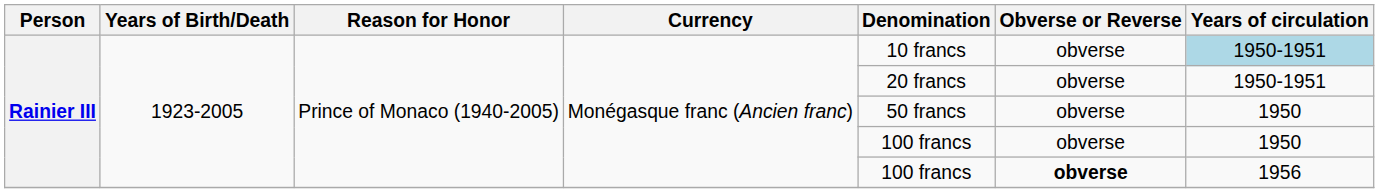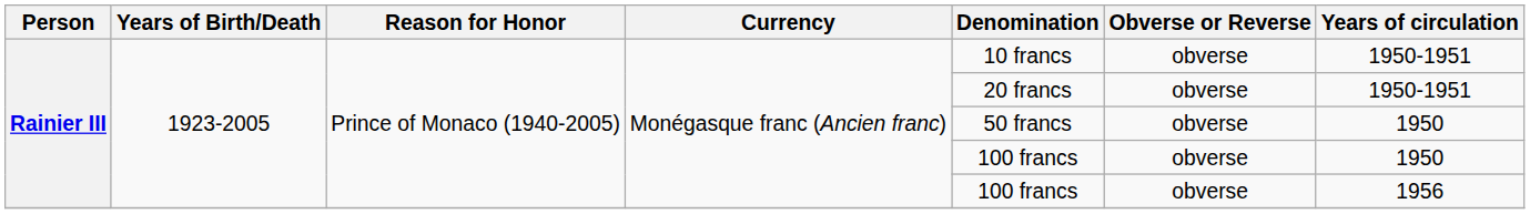row 2 | Years of circulation: lightblue background -> no background
row 6 | Obverse or Reverse: bold -> normal
